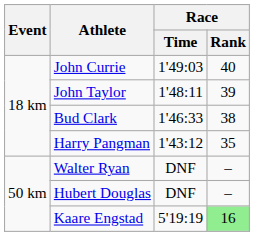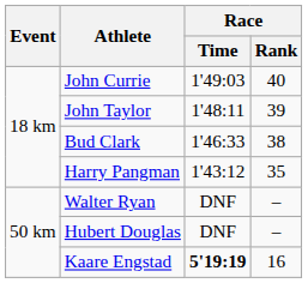Kaare Engstad | Race / Time: normal -> bold
Kaare Engstad | Race / Rank: lightgreen background -> no background
